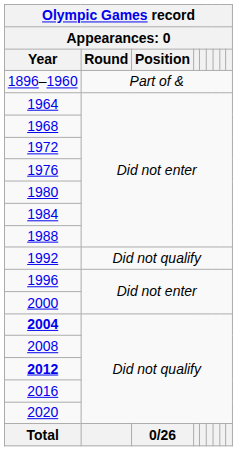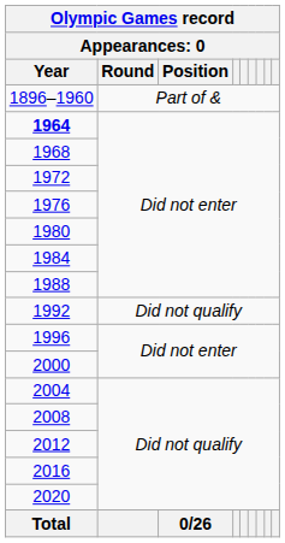1964 | Year: normal -> bold
2004 | Year: bold -> normal
2012 | Year: bold -> normal
